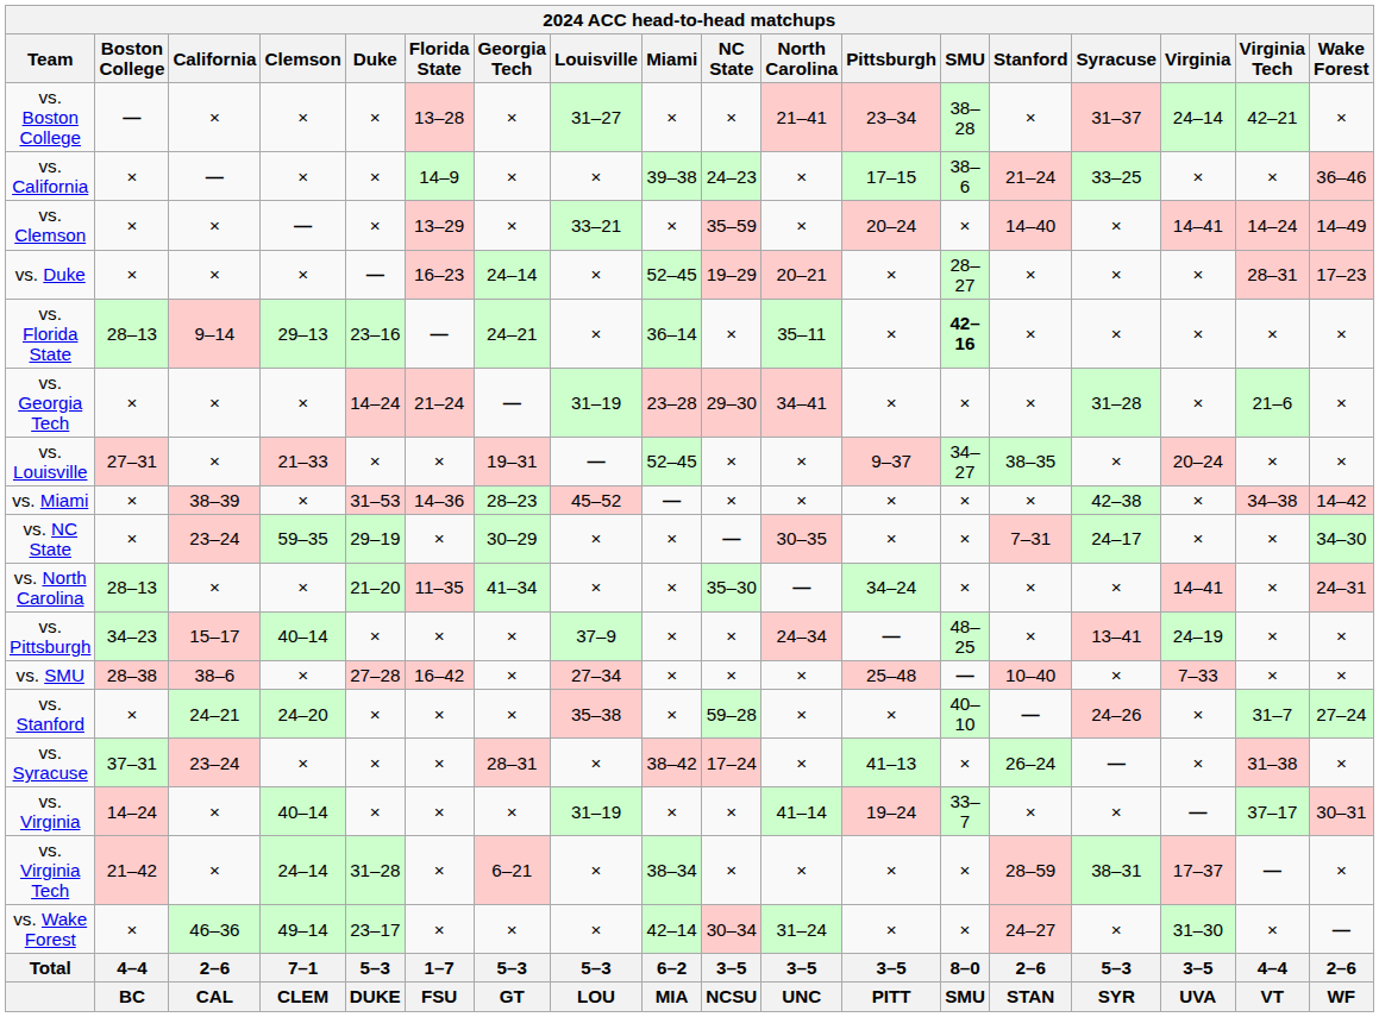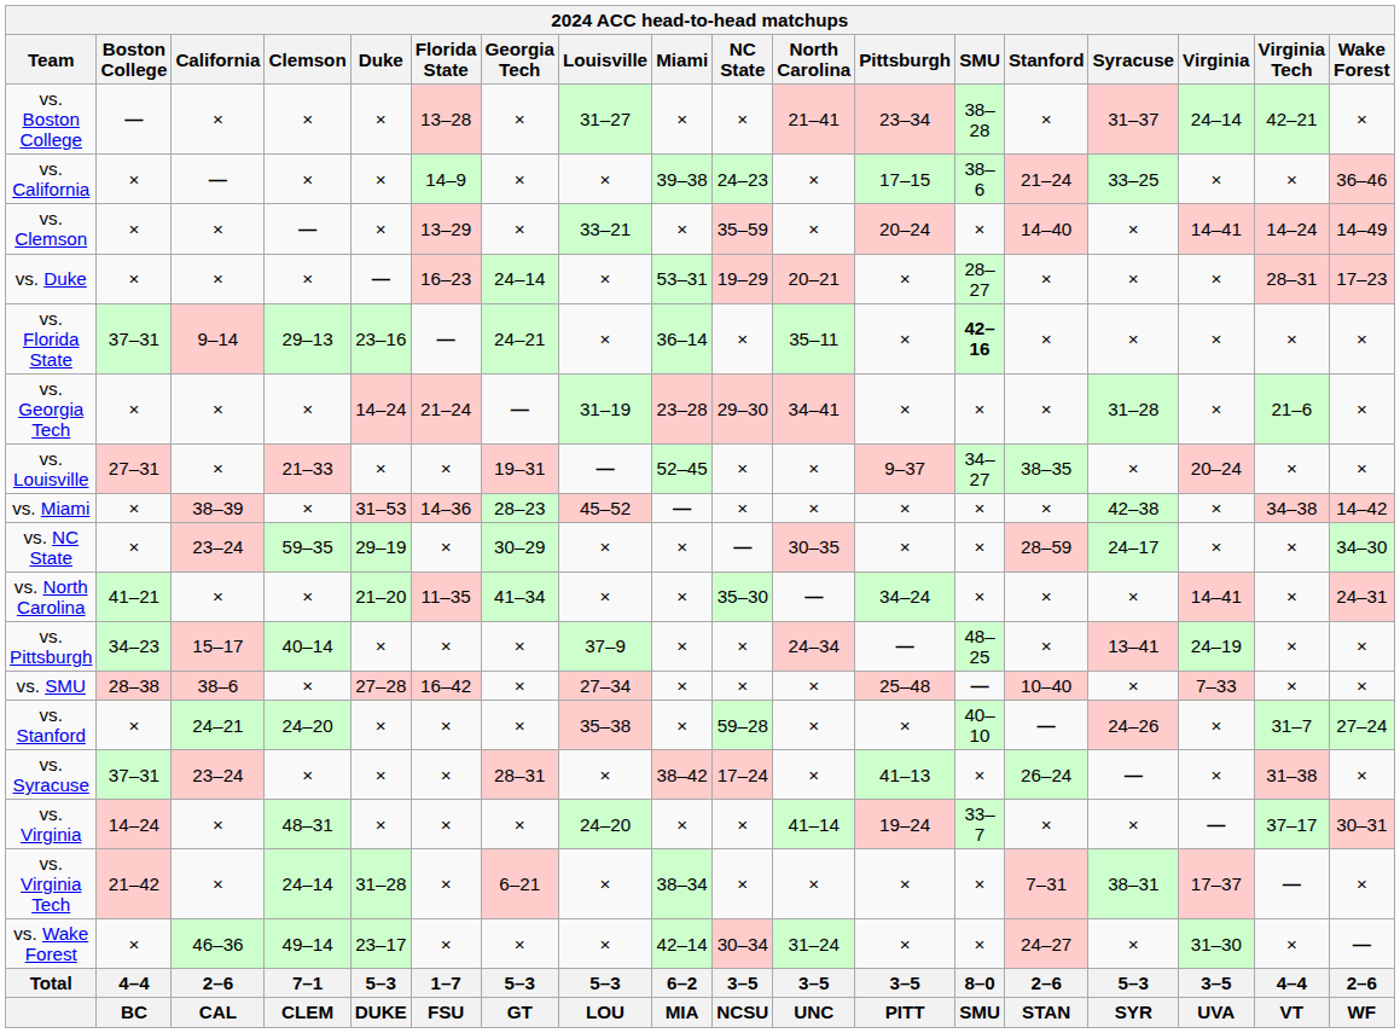vs. Duke | Miami: 52–45 -> 53–31
vs. Florida State | Boston College: 28–13 -> 37–31
vs. NC State | Stanford: 7–31 -> 28–59
vs. North Carolina | Boston College: 28–13 -> 41–21
vs. Virginia | Clemson: 40–14 -> 48–31
vs. Virginia | Louisville: 31–19 -> 24–20
vs. Virginia Tech | Stanford: 28–59 -> 7–31
